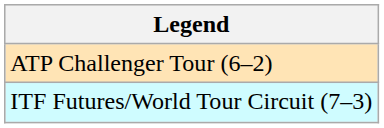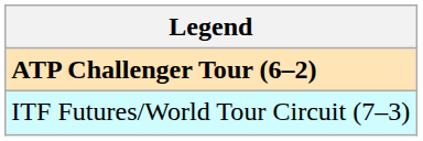row 2 | column 1: normal -> bold
